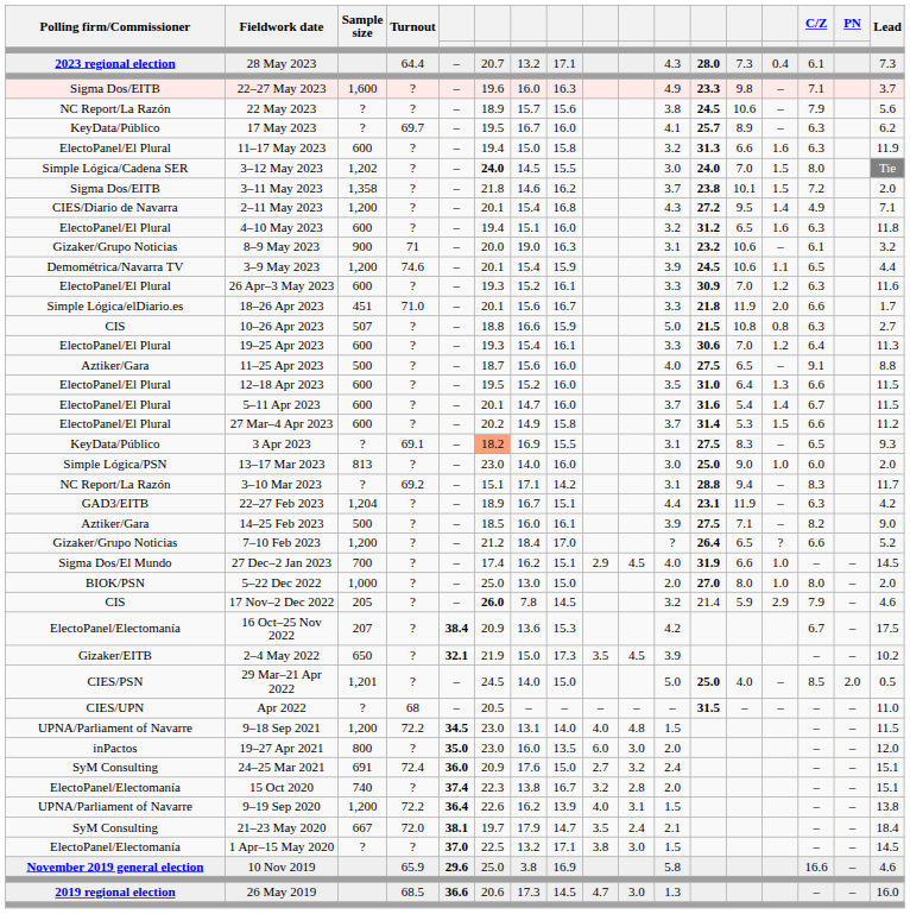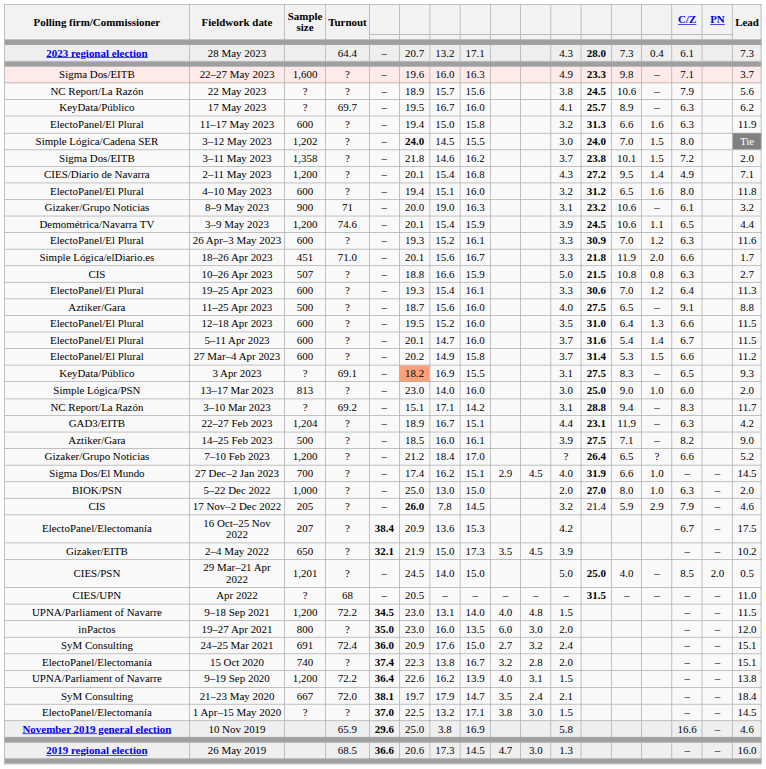4–10 May 2023 | C/Z: 6.3 -> 8.0
5–22 Dec 2022 | C/Z: 8.0 -> 6.3
